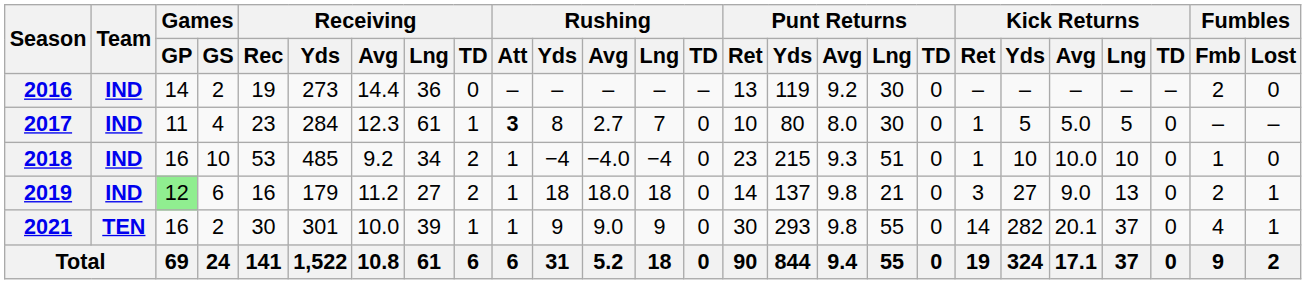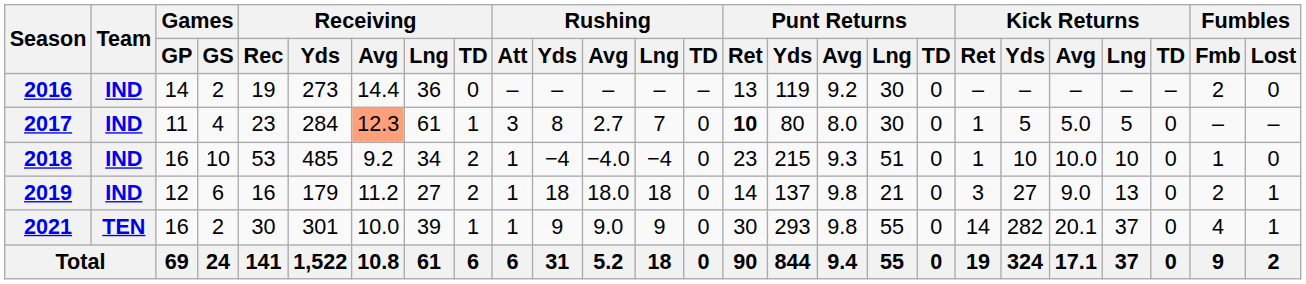2017 | Receiving / Avg: no background -> lightsalmon background
2017 | Rushing / Att: bold -> normal
2017 | Punt Returns / Ret: normal -> bold
2019 | Games / GP: lightgreen background -> no background
